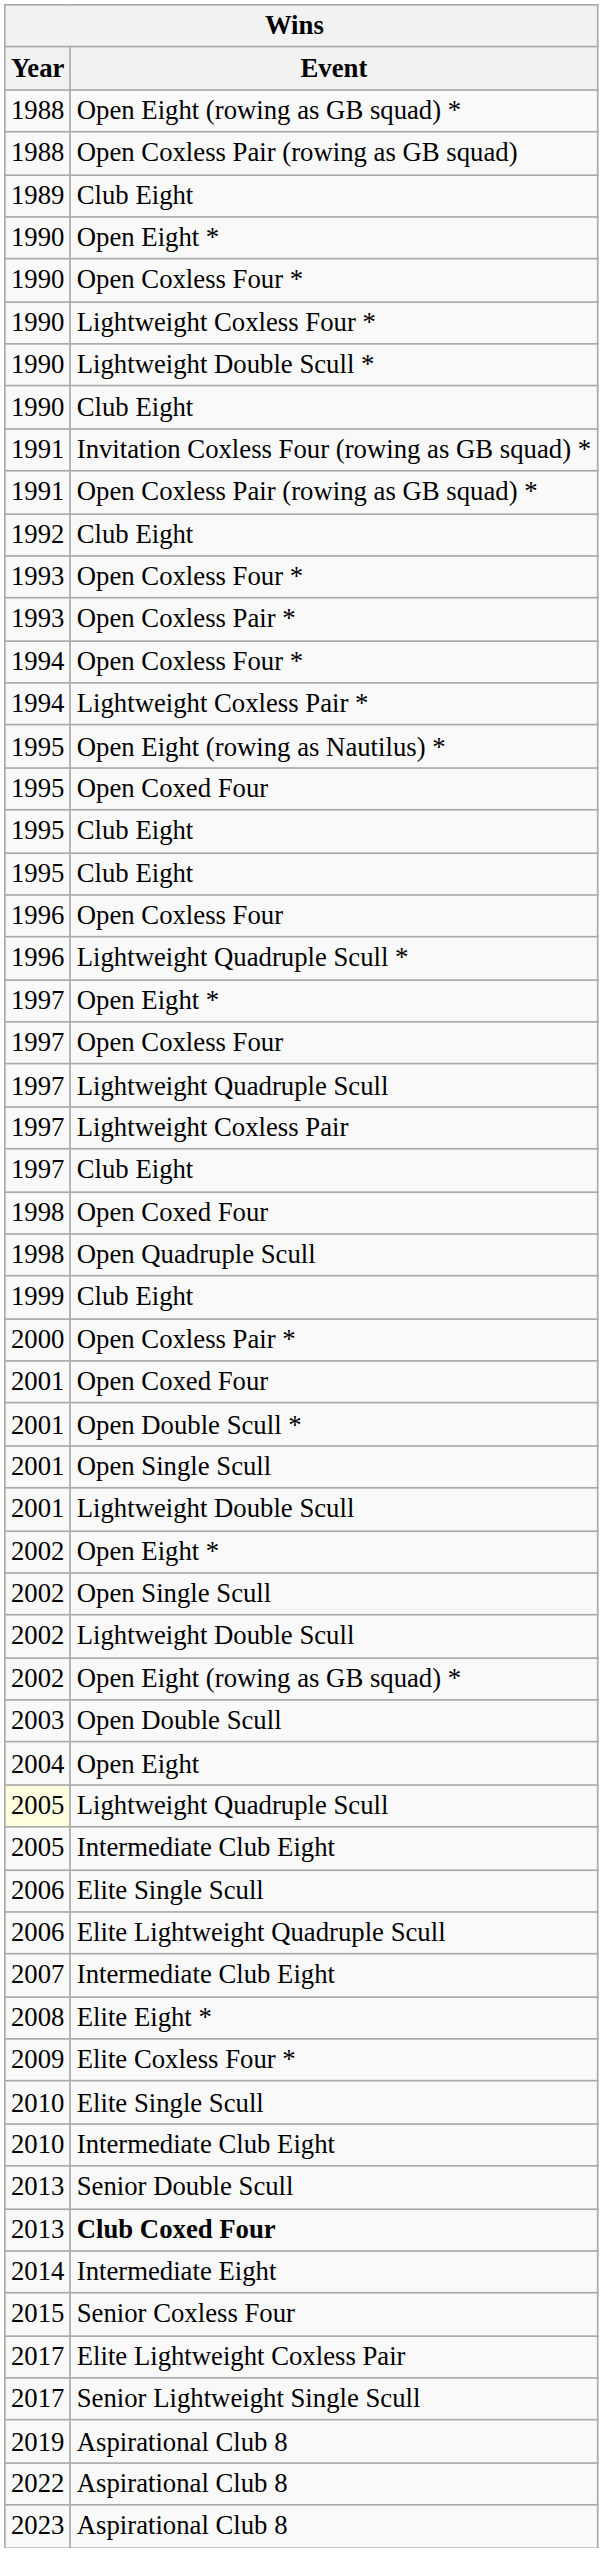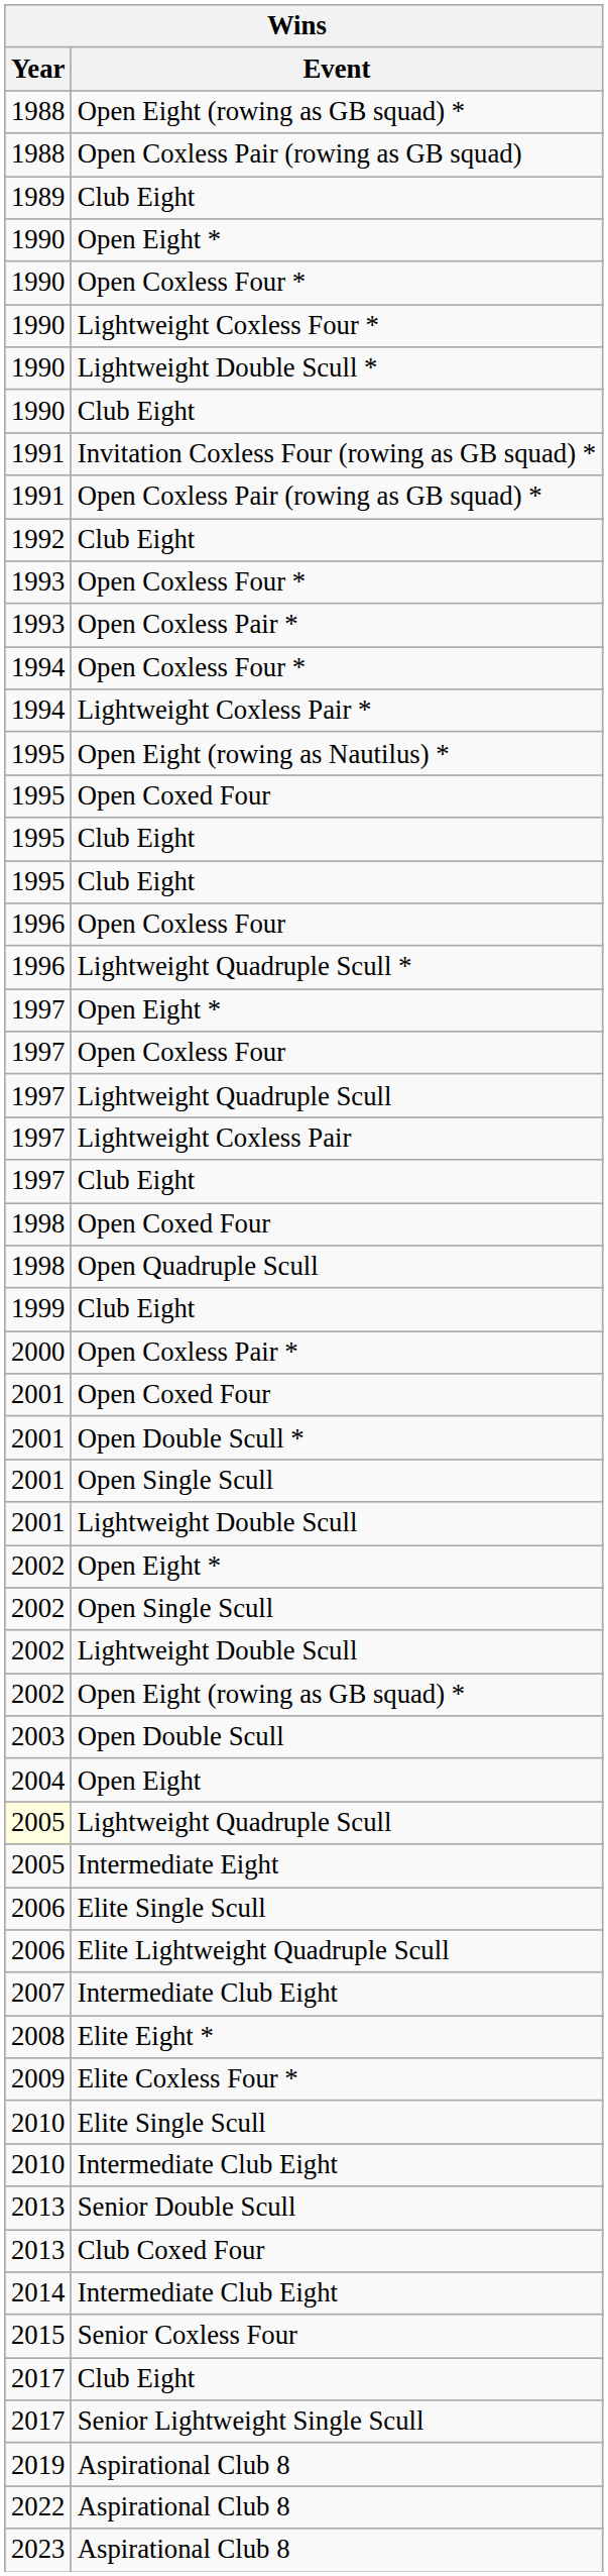row 44 | Event: Intermediate Club Eight -> Intermediate Eight
row 53 | Event: bold -> normal
row 54 | Event: Intermediate Eight -> Intermediate Club Eight
row 56 | Event: Elite Lightweight Coxless Pair -> Club Eight
